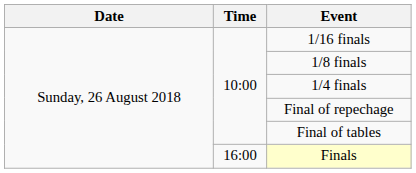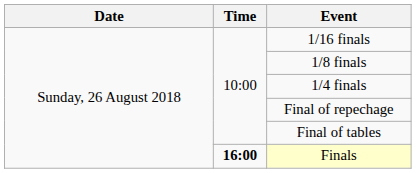Finals | Time: normal -> bold
